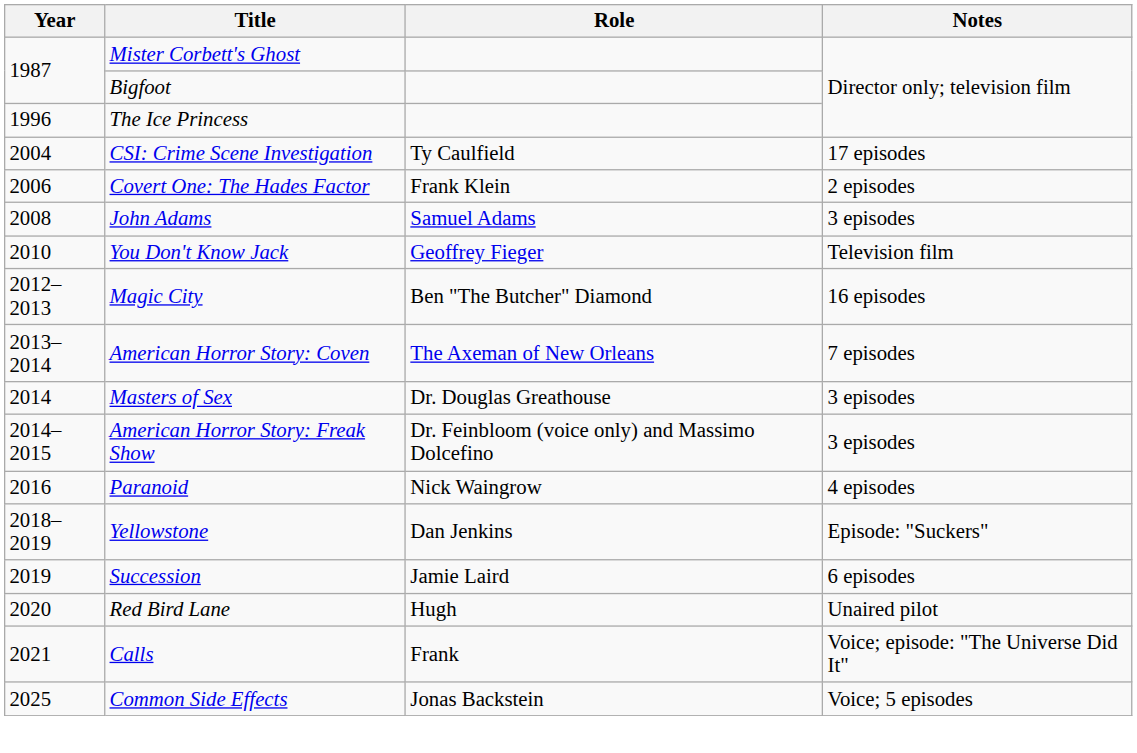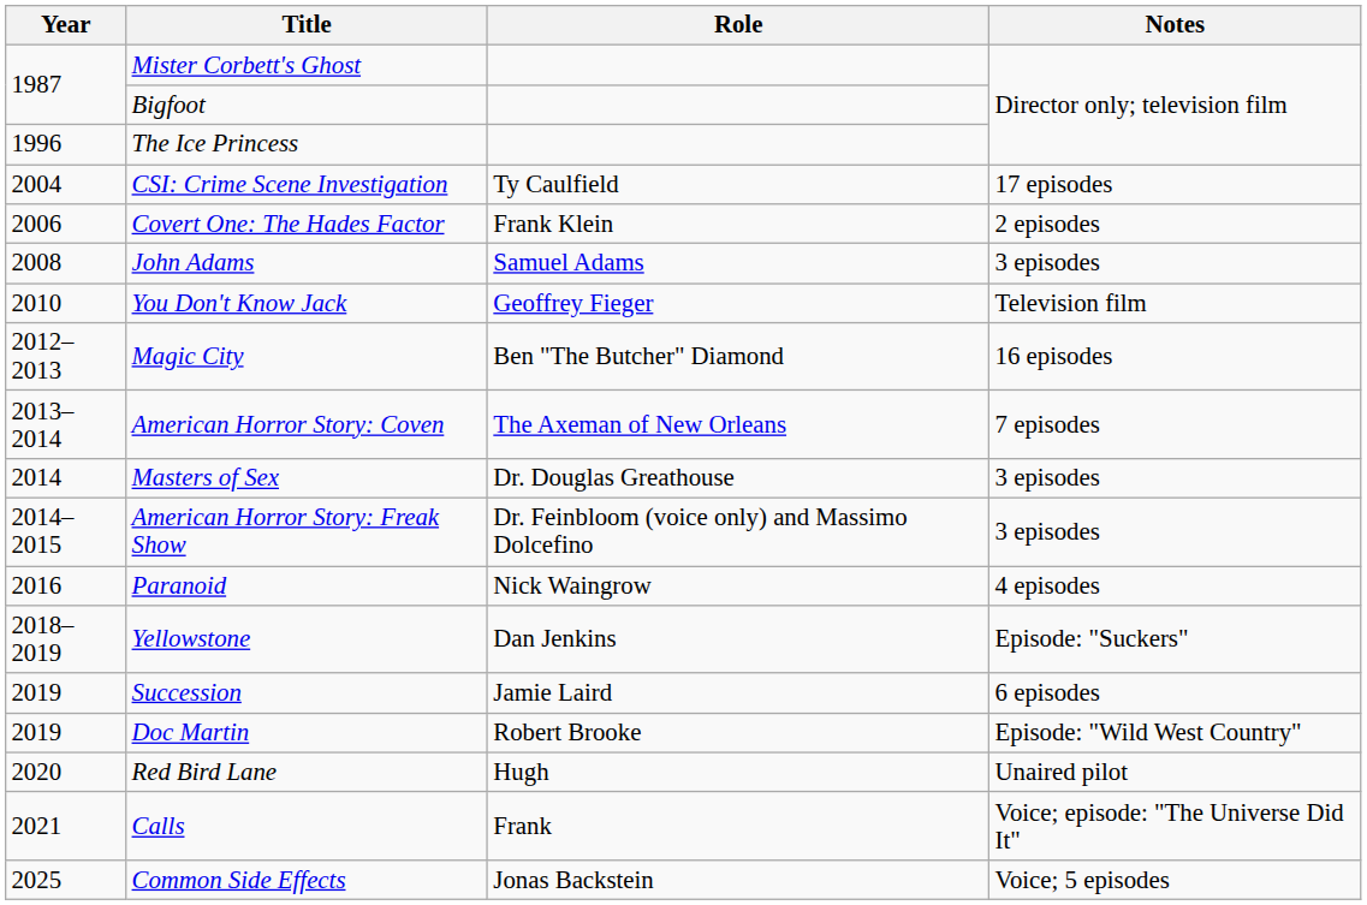+ row: 2019 | Doc Martin | Robert Brooke | Episode: "Wild West Country"
